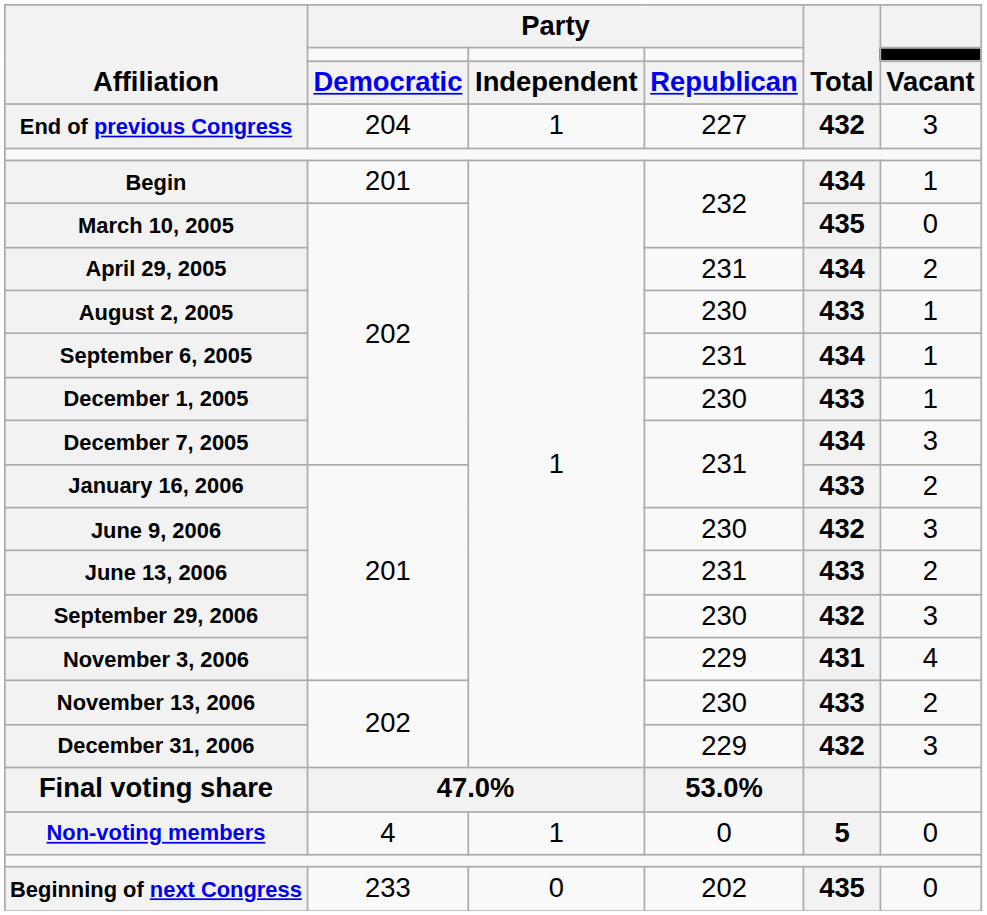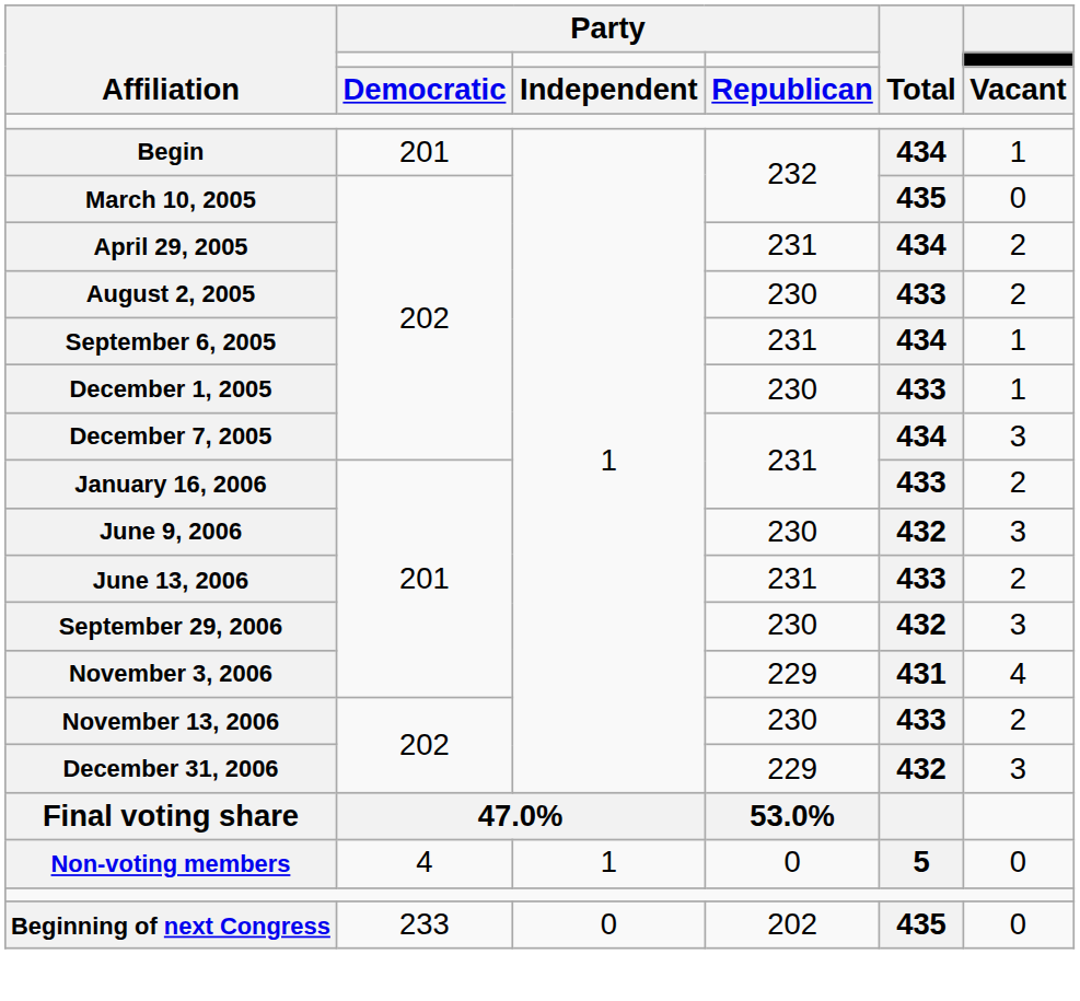- row: End of previous Congress | 204 | 1 | 227 | 432 | 3
August 2, 2005 | column 6: 1 -> 2
